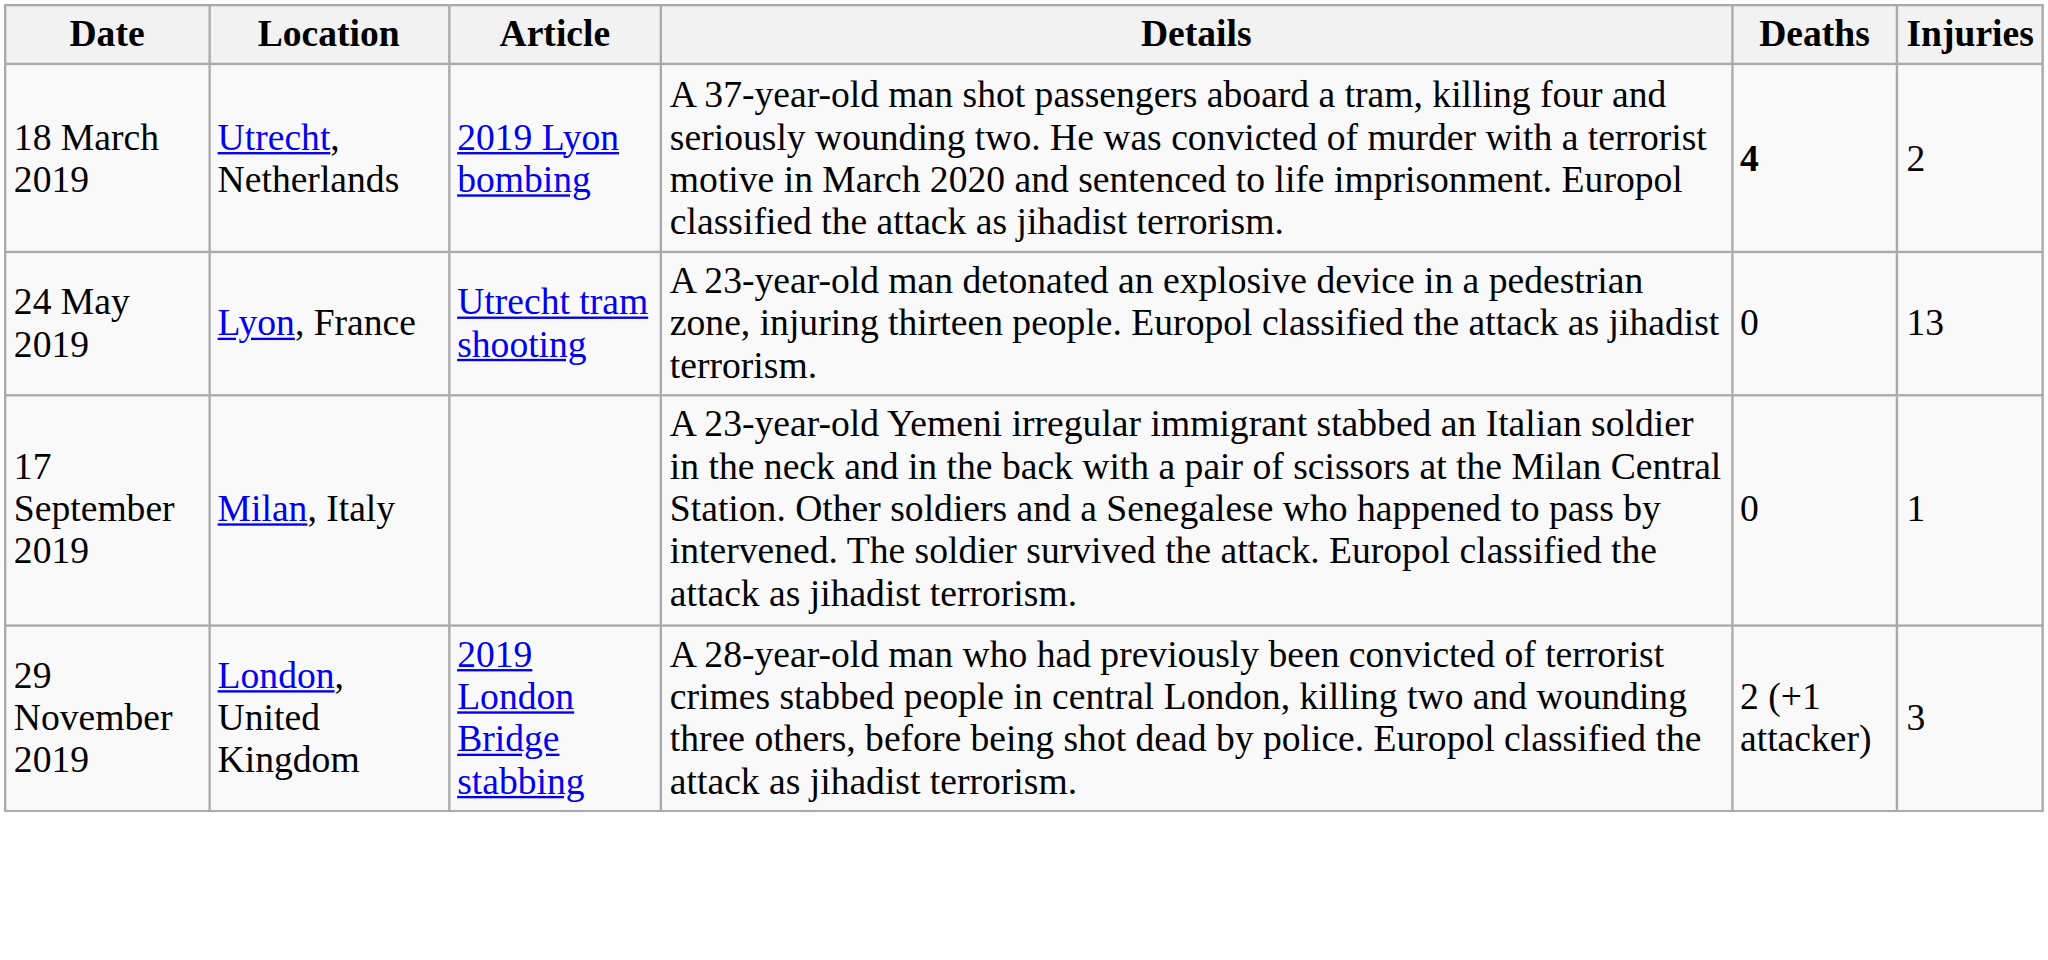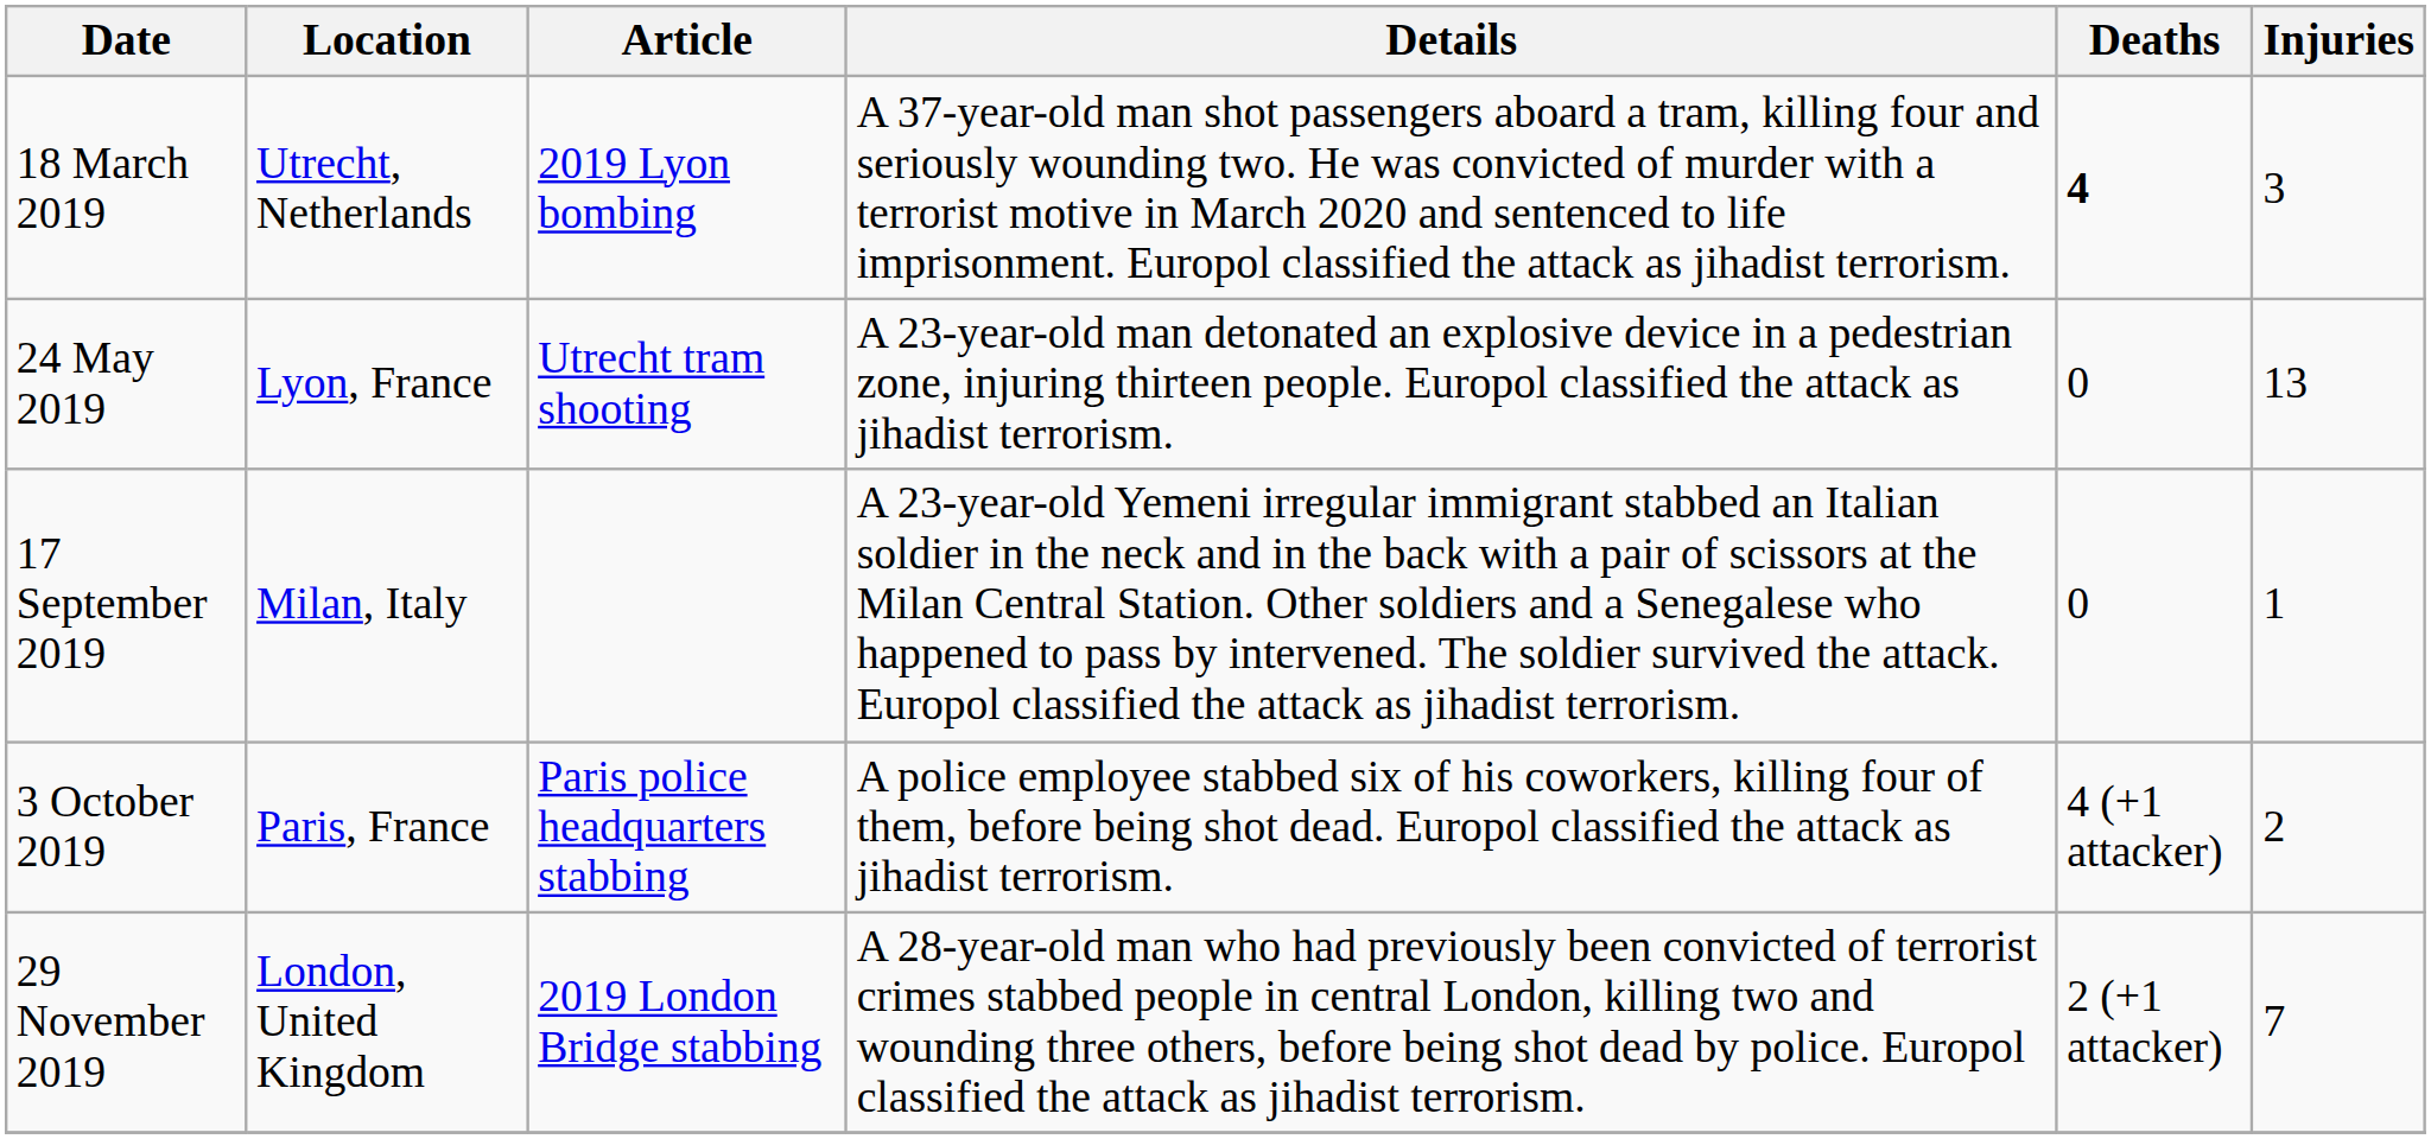18 March 2019 | Injuries: 2 -> 3
+ row: 3 October 2019 | Paris, France | Paris police headquarters stabbing | A police employee stabbed six of his coworkers, killing four of them, before being shot dead. Europol classified the attack as jihadist terrorism. | 4 (+1 attacker) | 2
29 November 2019 | Injuries: 3 -> 7
